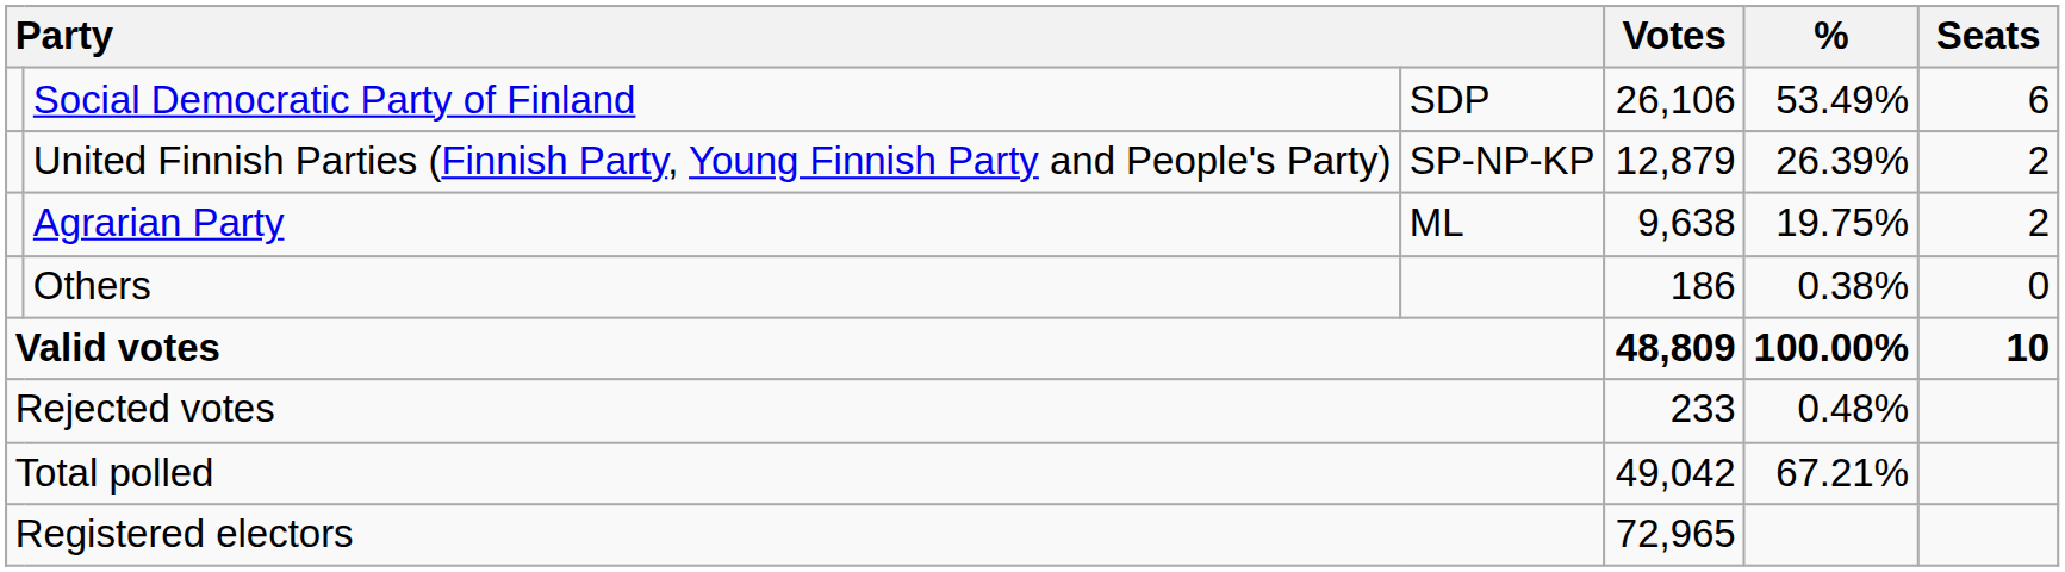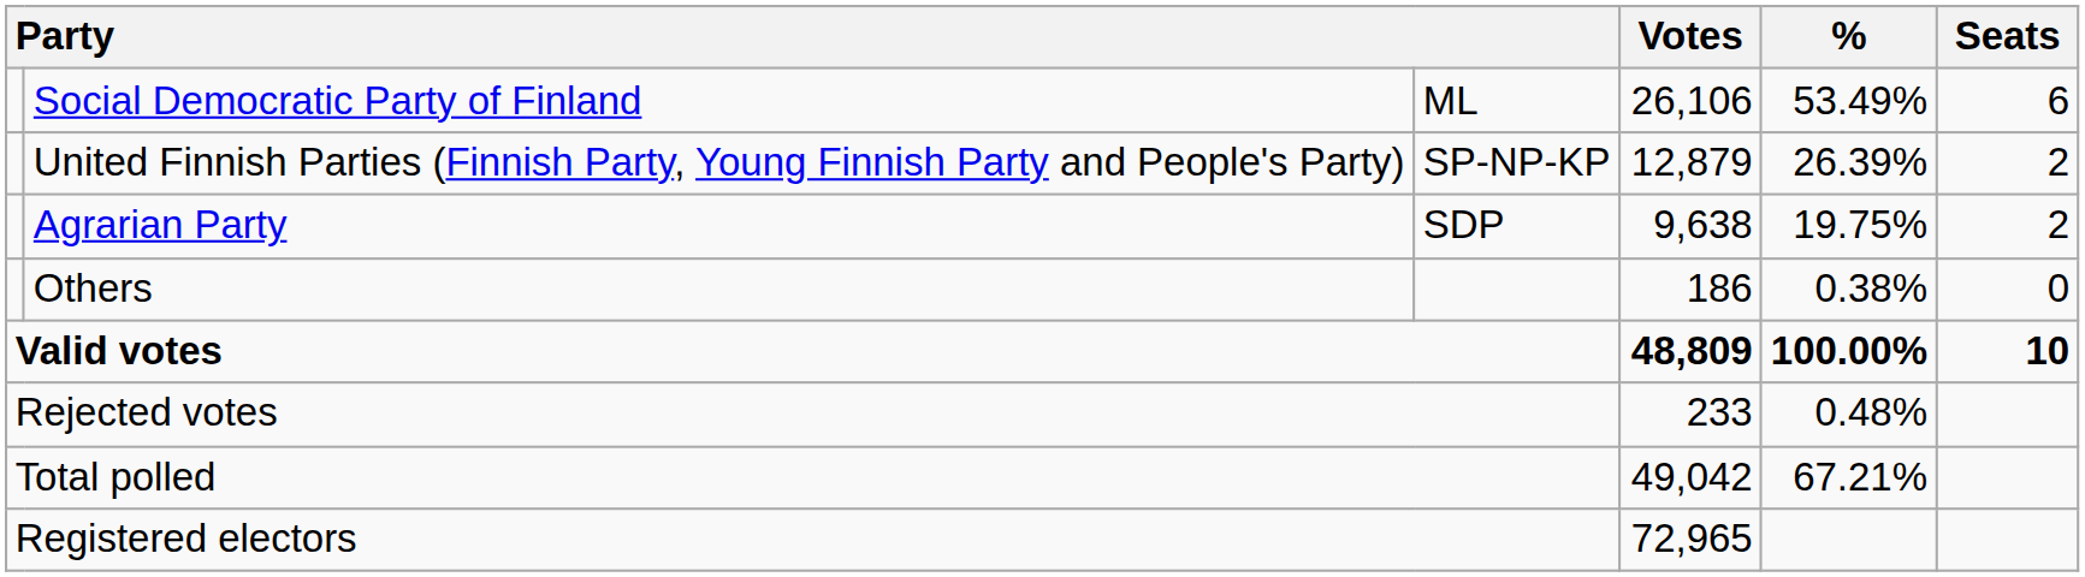Social Democratic Party of Finland | column 3: SDP -> ML
Agrarian Party | column 3: ML -> SDP
